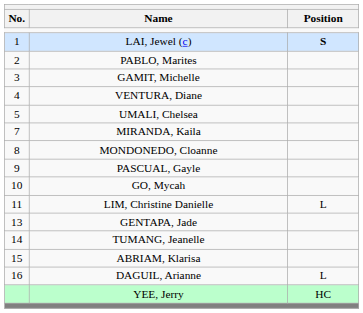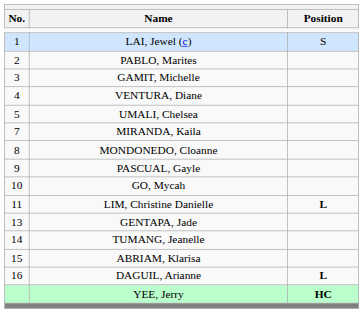LAI, Jewel (c) | Position: bold -> normal
LIM, Christine Danielle | Position: normal -> bold
DAGUIL, Arianne | Position: normal -> bold
YEE, Jerry | Position: normal -> bold
